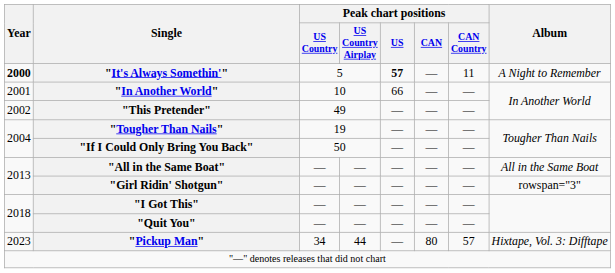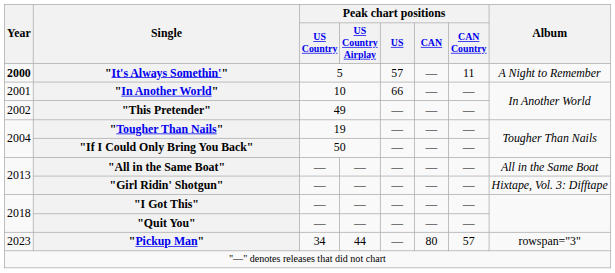"It's Always Somethin'" | Peak chart positions / US: bold -> normal
"Girl Ridin' Shotgun" | Album: rowspan="3" -> Hixtape, Vol. 3: Difftape
"Pickup Man" | Album: Hixtape, Vol. 3: Difftape -> rowspan="3"
